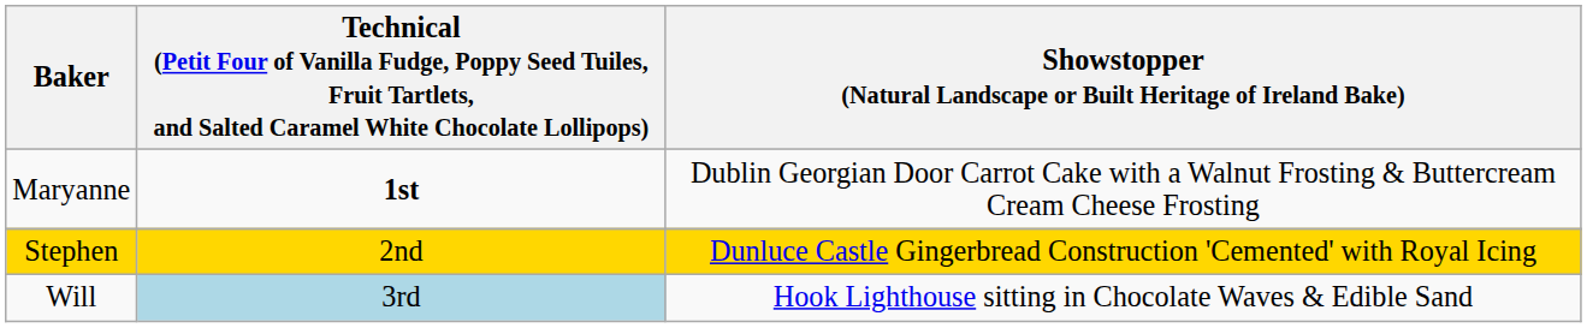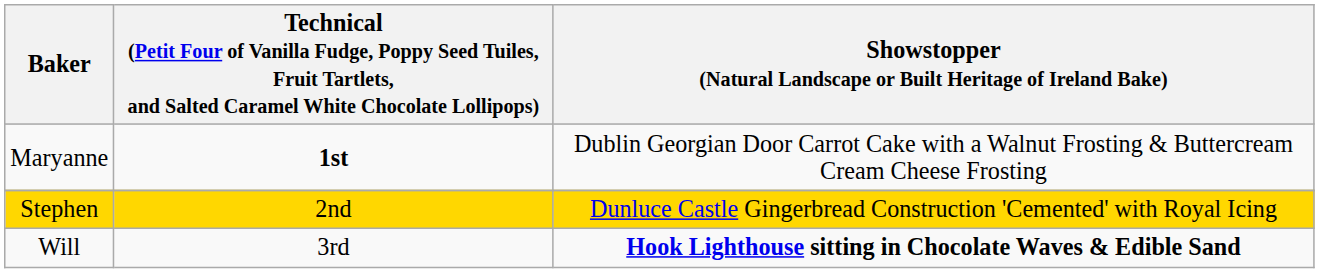Will | column 2: lightblue background -> no background
Will | column 3: normal -> bold
